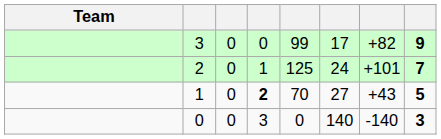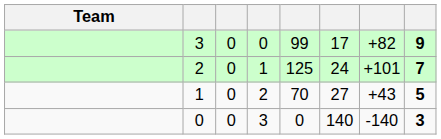row 4 | column 4: bold -> normal
